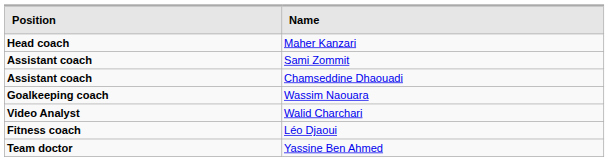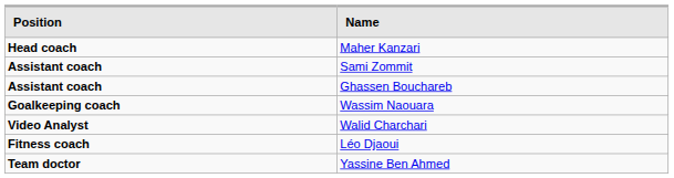+ row: Assistant coach | Ghassen Bouchareb
- row: Assistant coach | Chamseddine Dhaouadi
